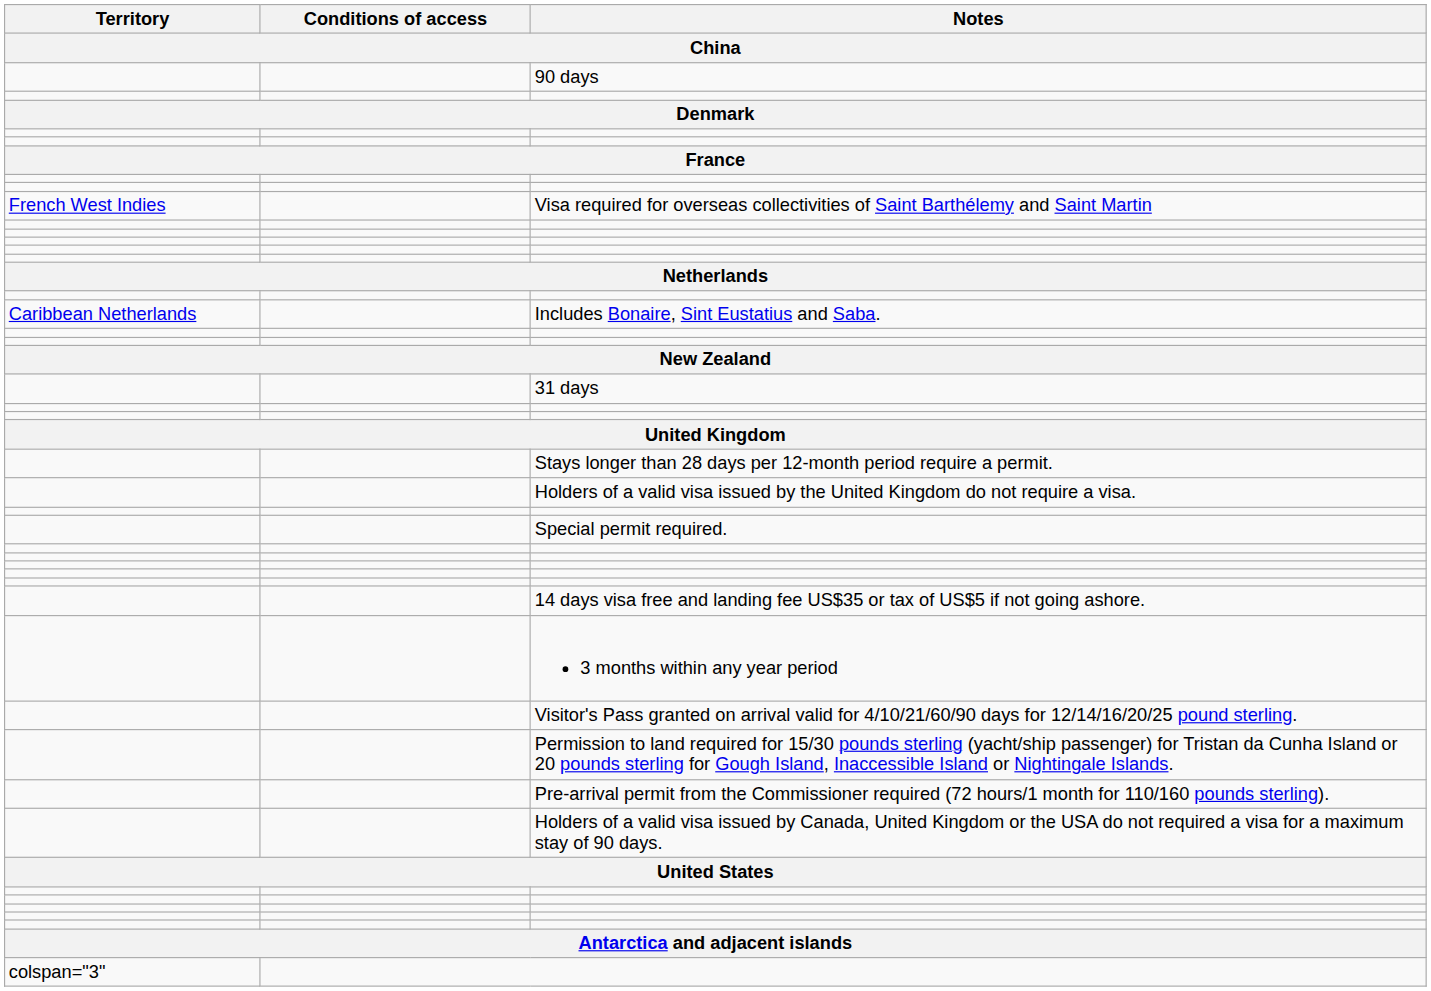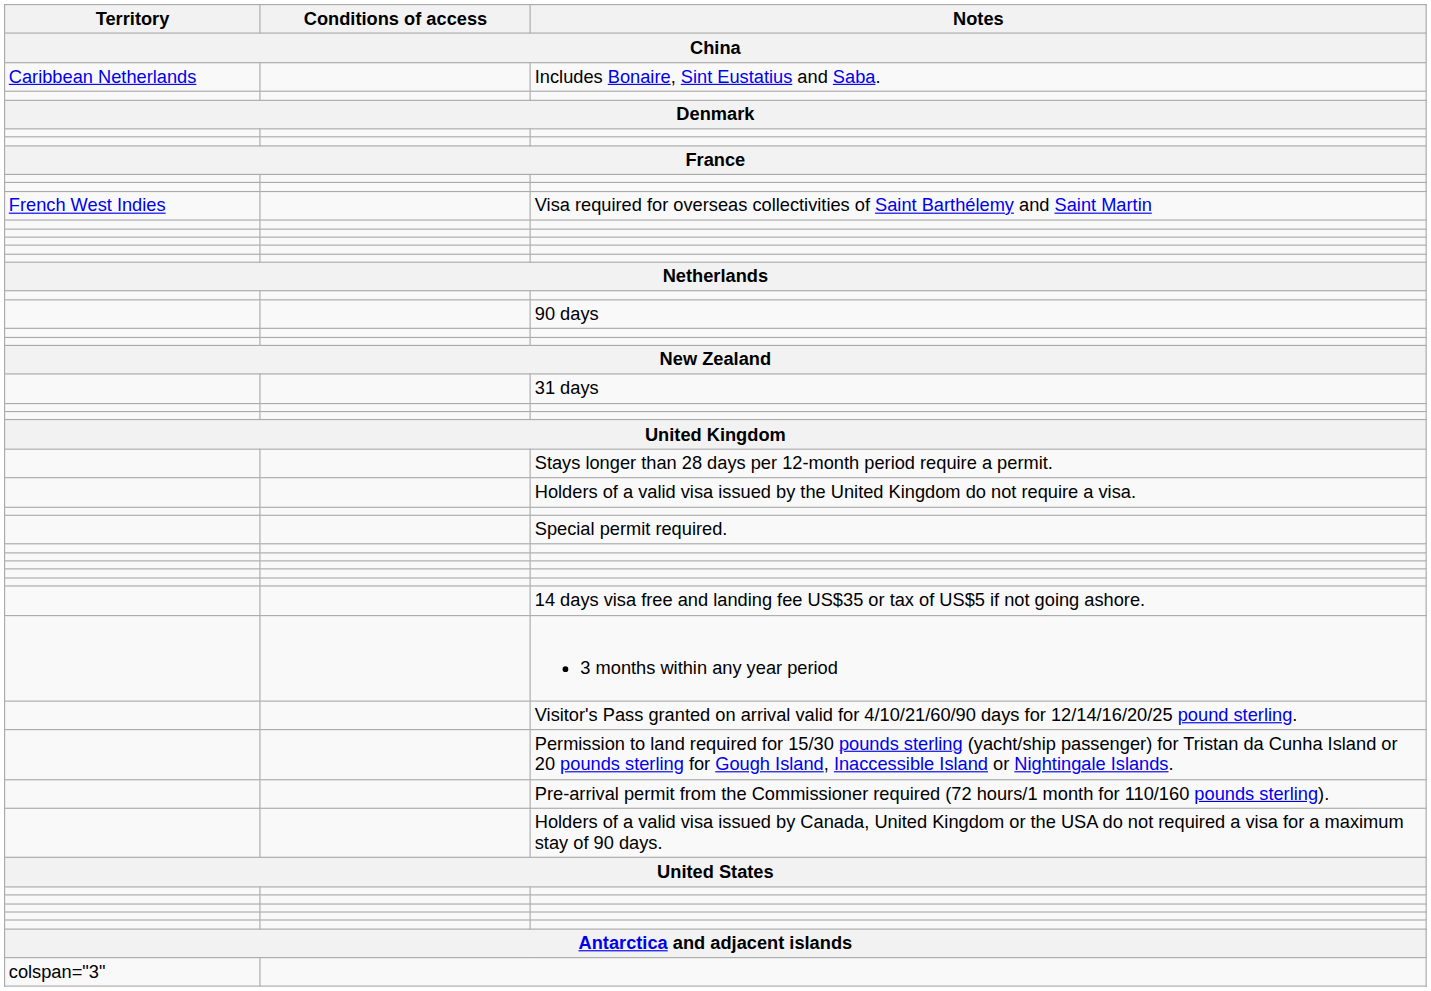rows swapped: 90 days <-> Includes Bonaire, Sint Eustatius and Saba.
